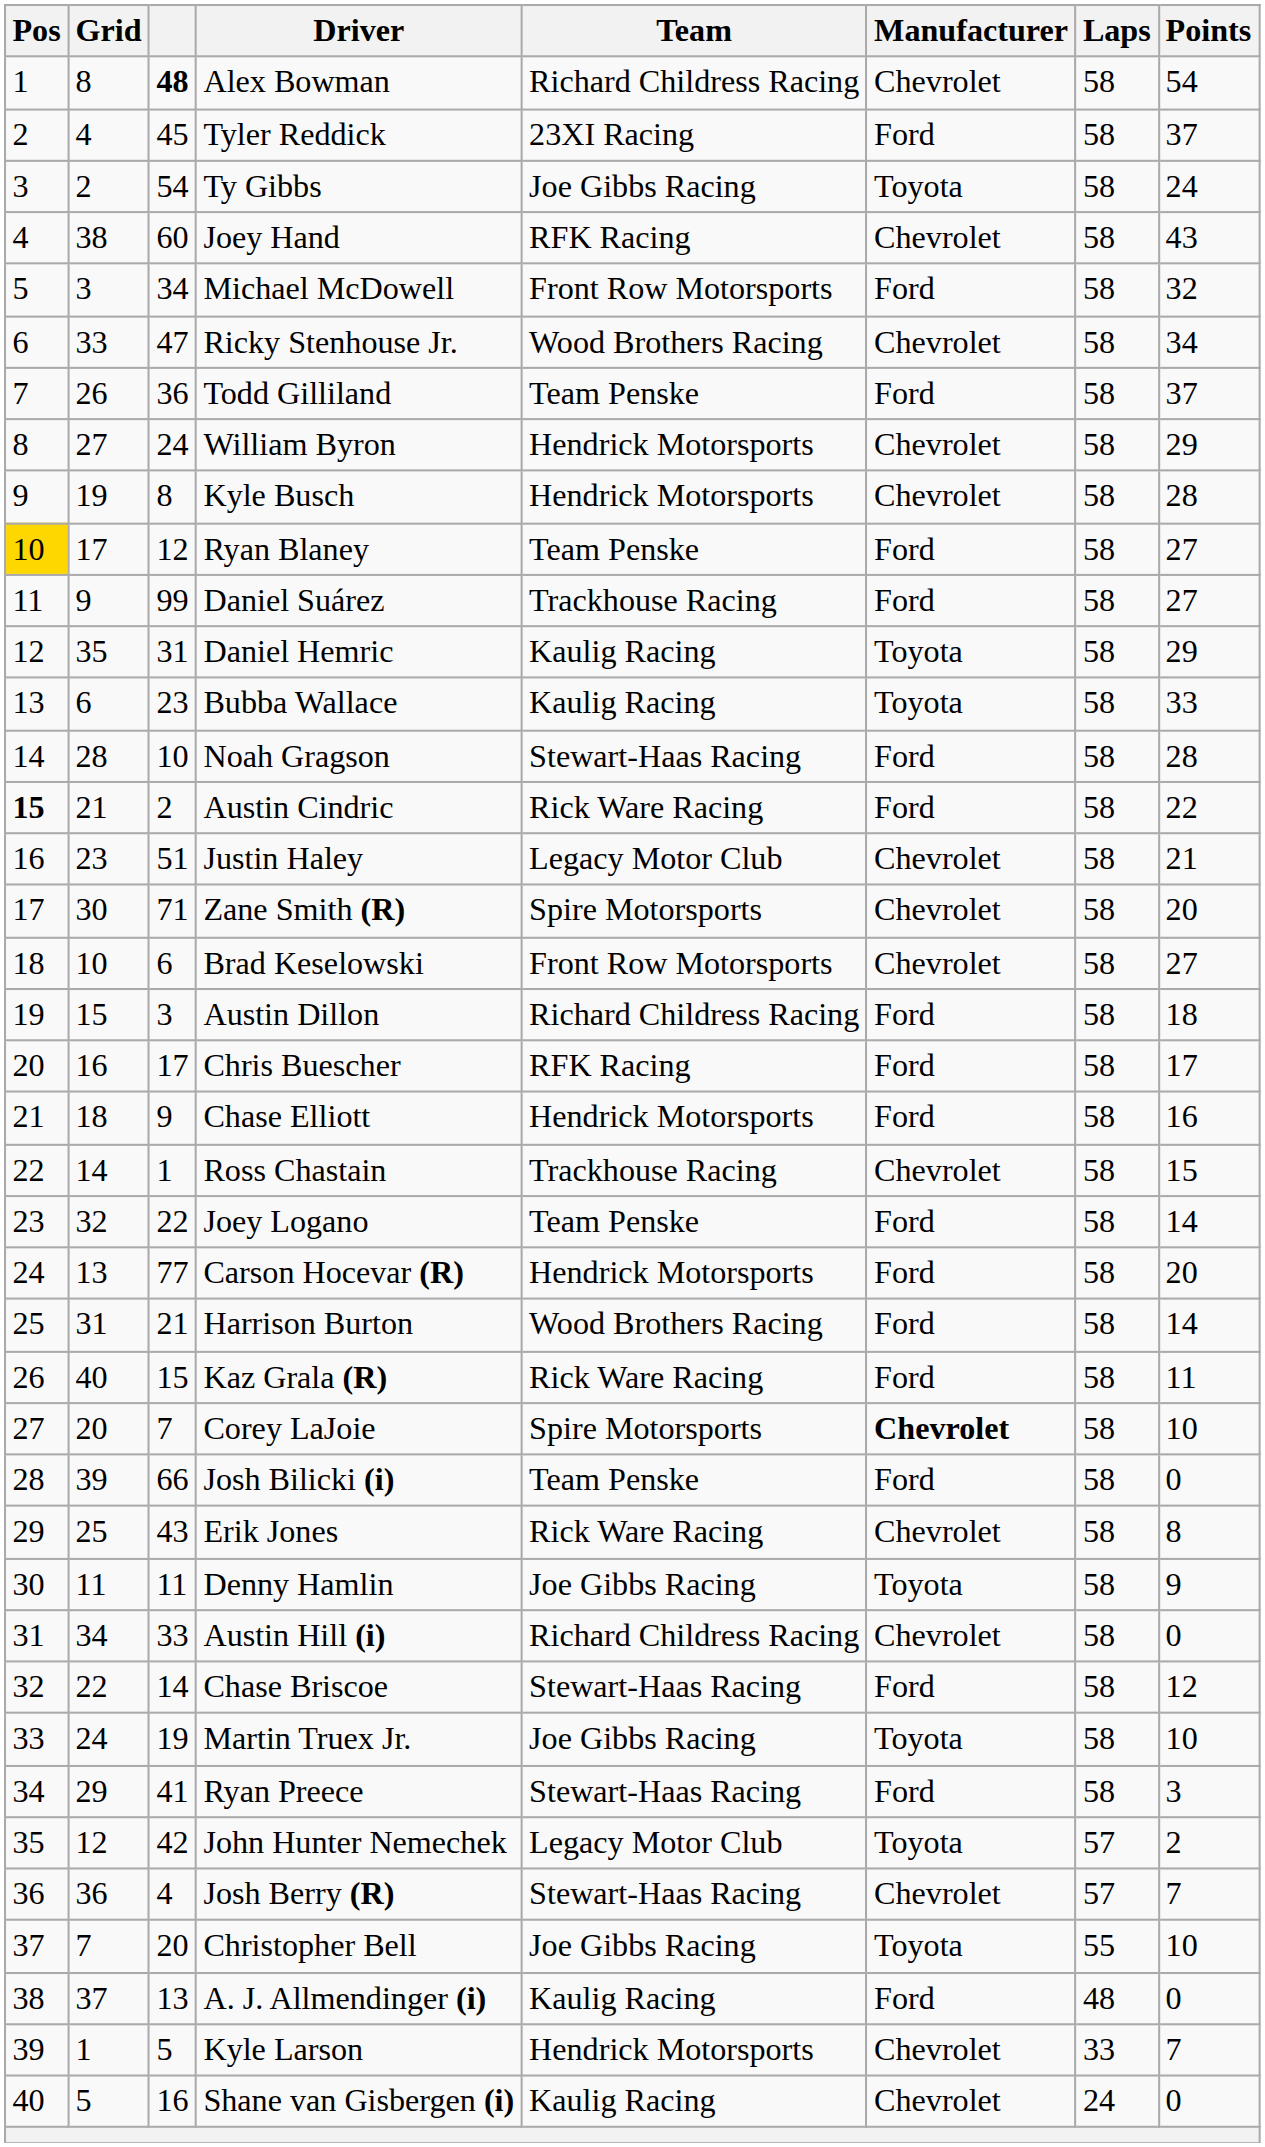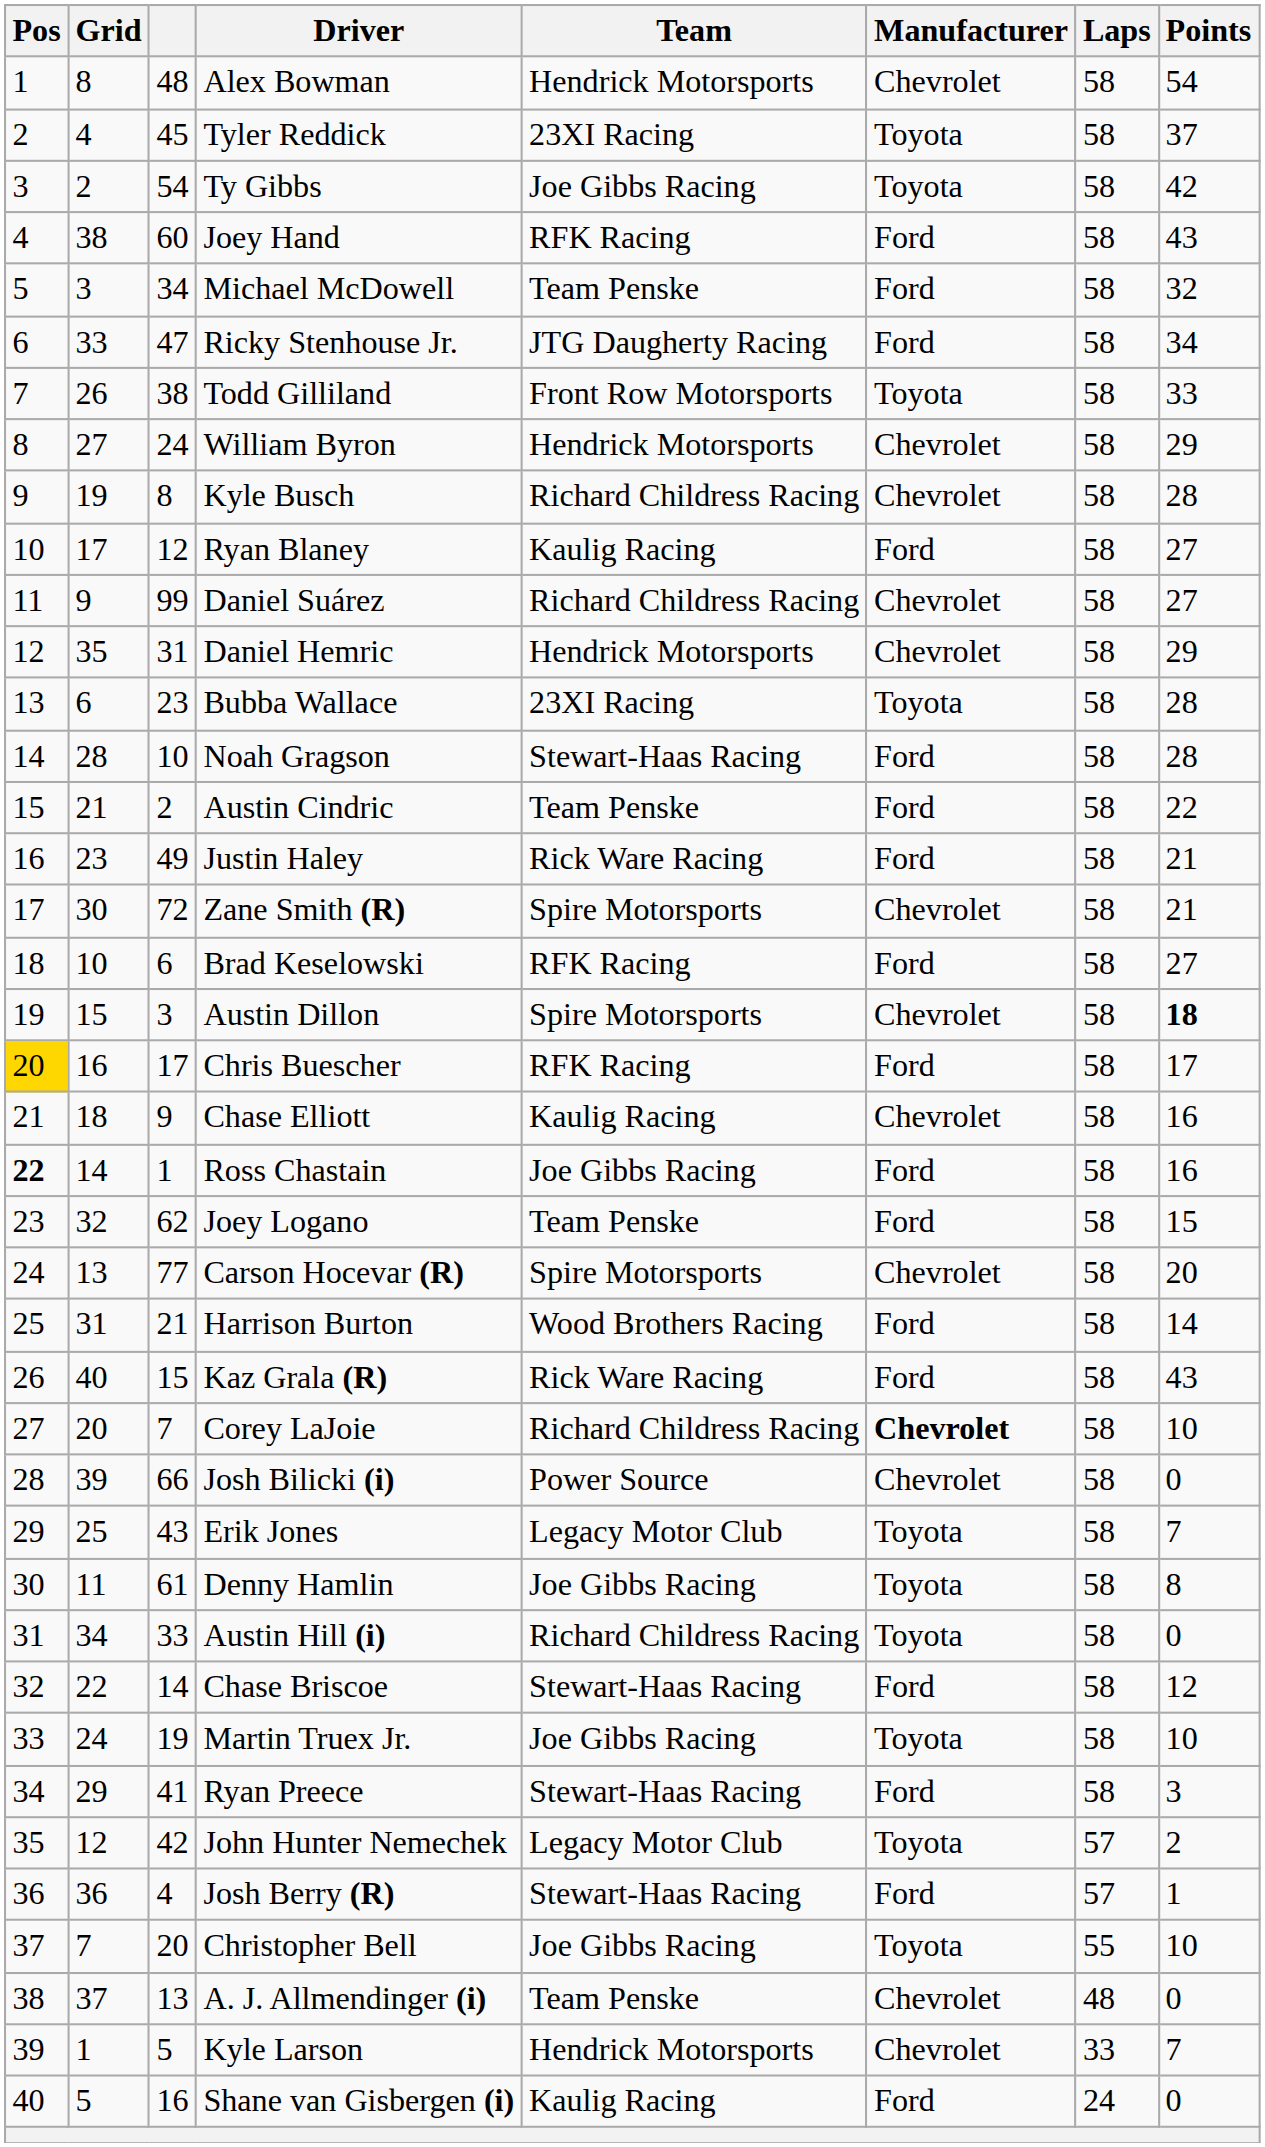Alex Bowman | column 3: bold -> normal
Alex Bowman | Team: Richard Childress Racing -> Hendrick Motorsports
Tyler Reddick | Manufacturer: Ford -> Toyota
Ty Gibbs | Points: 24 -> 42
Joey Hand | Manufacturer: Chevrolet -> Ford
Michael McDowell | Team: Front Row Motorsports -> Team Penske
Ricky Stenhouse Jr. | Team: Wood Brothers Racing -> JTG Daugherty Racing
Ricky Stenhouse Jr. | Manufacturer: Chevrolet -> Ford
Todd Gilliland | column 3: 36 -> 38
Todd Gilliland | Team: Team Penske -> Front Row Motorsports
Todd Gilliland | Manufacturer: Ford -> Toyota
Todd Gilliland | Points: 37 -> 33
Kyle Busch | Team: Hendrick Motorsports -> Richard Childress Racing
Ryan Blaney | Pos: gold background -> no background
Ryan Blaney | Team: Team Penske -> Kaulig Racing
Daniel Suárez | Team: Trackhouse Racing -> Richard Childress Racing
Daniel Suárez | Manufacturer: Ford -> Chevrolet
Daniel Hemric | Team: Kaulig Racing -> Hendrick Motorsports
Daniel Hemric | Manufacturer: Toyota -> Chevrolet
Bubba Wallace | Team: Kaulig Racing -> 23XI Racing
Bubba Wallace | Points: 33 -> 28
Austin Cindric | Pos: bold -> normal
Austin Cindric | Team: Rick Ware Racing -> Team Penske
Justin Haley | column 3: 51 -> 49
Justin Haley | Team: Legacy Motor Club -> Rick Ware Racing
Justin Haley | Manufacturer: Chevrolet -> Ford
Zane Smith (R) | column 3: 71 -> 72
Zane Smith (R) | Points: 20 -> 21
Brad Keselowski | Team: Front Row Motorsports -> RFK Racing
Brad Keselowski | Manufacturer: Chevrolet -> Ford
Austin Dillon | Team: Richard Childress Racing -> Spire Motorsports
Austin Dillon | Manufacturer: Ford -> Chevrolet
Austin Dillon | Points: normal -> bold
Chris Buescher | Pos: no background -> gold background
Chase Elliott | Team: Hendrick Motorsports -> Kaulig Racing
Chase Elliott | Manufacturer: Ford -> Chevrolet
Ross Chastain | Pos: normal -> bold
Ross Chastain | Team: Trackhouse Racing -> Joe Gibbs Racing
Ross Chastain | Manufacturer: Chevrolet -> Ford
Ross Chastain | Points: 15 -> 16
Joey Logano | column 3: 22 -> 62
Joey Logano | Points: 14 -> 15
Carson Hocevar (R) | Team: Hendrick Motorsports -> Spire Motorsports
Carson Hocevar (R) | Manufacturer: Ford -> Chevrolet
Kaz Grala (R) | Points: 11 -> 43
Corey LaJoie | Team: Spire Motorsports -> Richard Childress Racing
Josh Bilicki (i) | Team: Team Penske -> Power Source
Josh Bilicki (i) | Manufacturer: Ford -> Chevrolet
Erik Jones | Team: Rick Ware Racing -> Legacy Motor Club
Erik Jones | Manufacturer: Chevrolet -> Toyota
Erik Jones | Points: 8 -> 7
Denny Hamlin | column 3: 11 -> 61
Denny Hamlin | Points: 9 -> 8
Austin Hill (i) | Manufacturer: Chevrolet -> Toyota
Josh Berry (R) | Manufacturer: Chevrolet -> Ford
Josh Berry (R) | Points: 7 -> 1
A. J. Allmendinger (i) | Team: Kaulig Racing -> Team Penske
A. J. Allmendinger (i) | Manufacturer: Ford -> Chevrolet
Shane van Gisbergen (i) | Manufacturer: Chevrolet -> Ford
